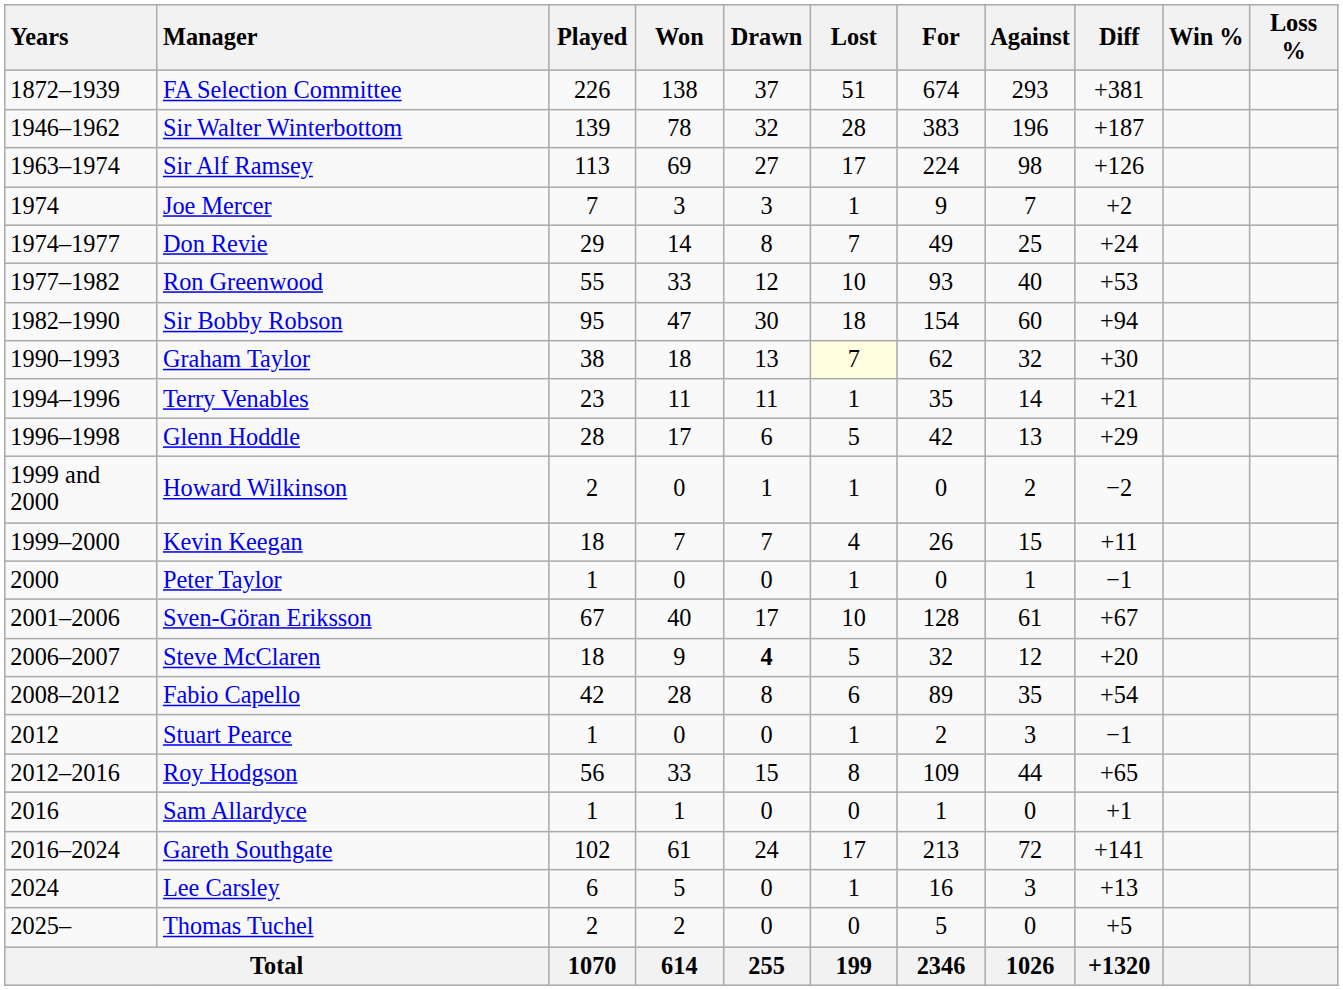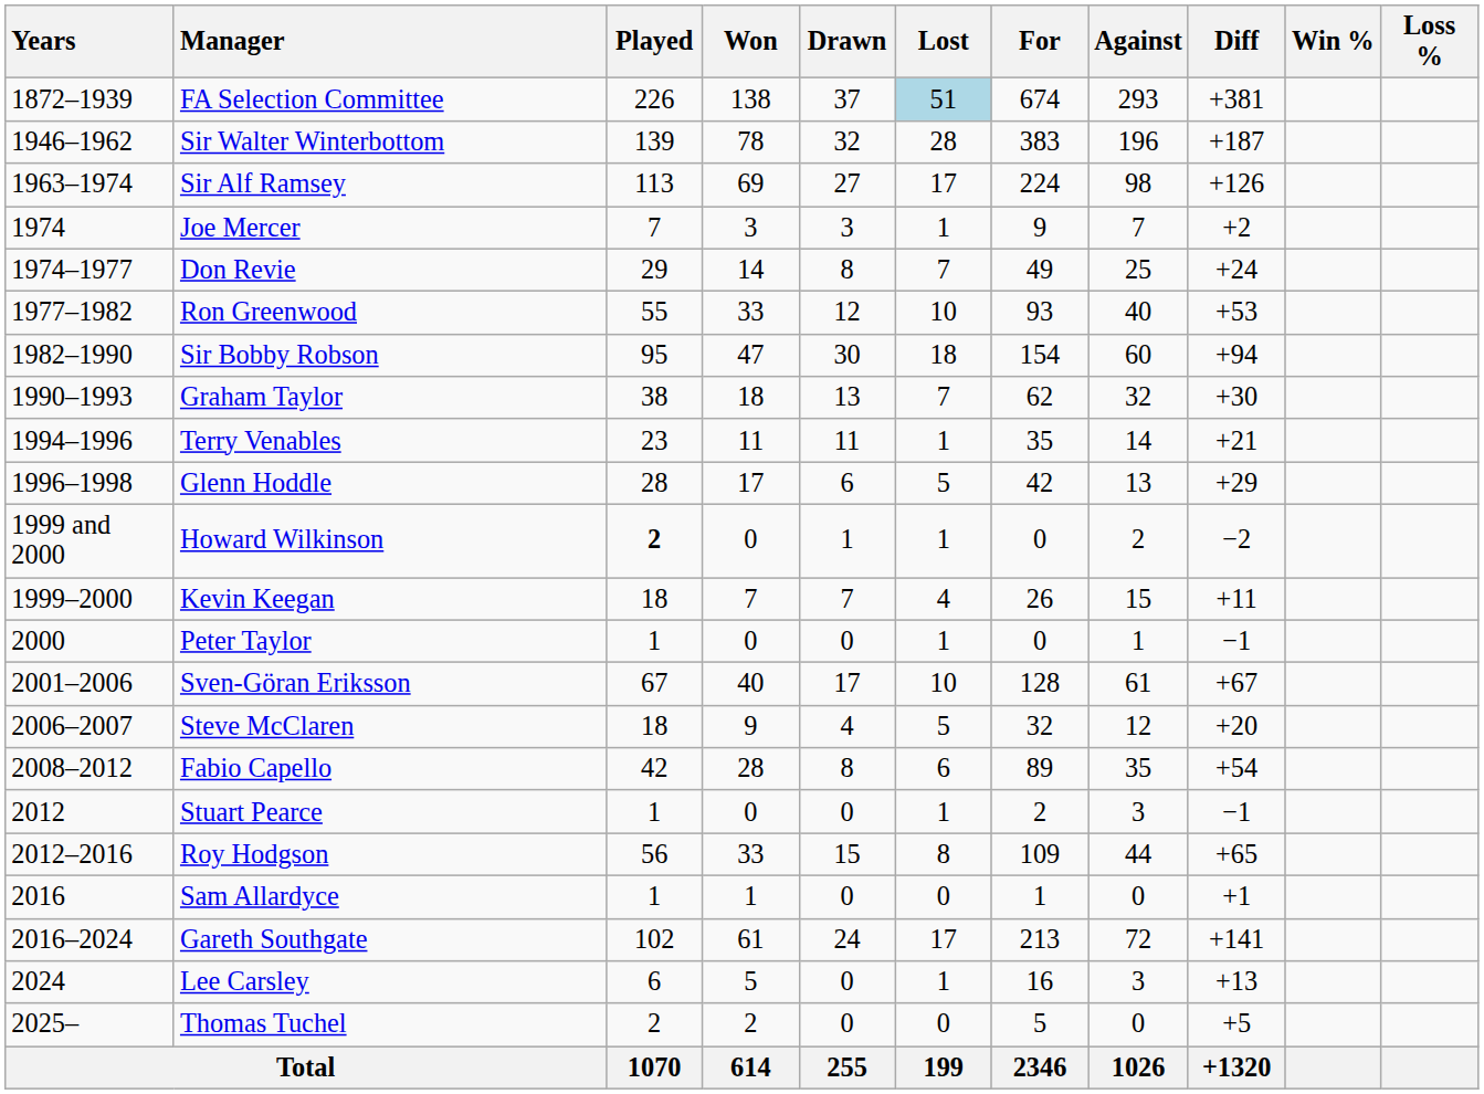FA Selection Committee | Lost: no background -> lightblue background
Graham Taylor | Lost: lightyellow background -> no background
Howard Wilkinson | Played: normal -> bold
Steve McClaren | Drawn: bold -> normal
